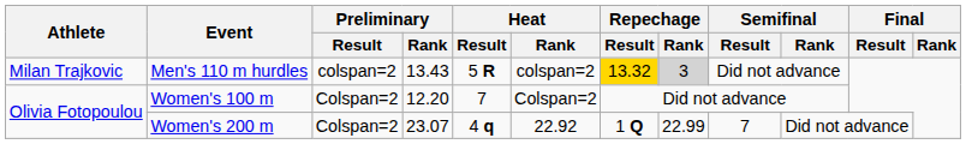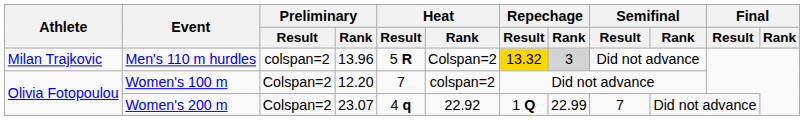Men's 110 m hurdles | Preliminary / Rank: 13.43 -> 13.96
Men's 110 m hurdles | Heat / Rank: colspan=2 -> Colspan=2
Women's 100 m | Heat / Rank: Colspan=2 -> colspan=2
